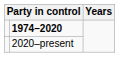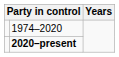1974–2020 | column 2: bold -> normal
2020–present | column 2: normal -> bold
